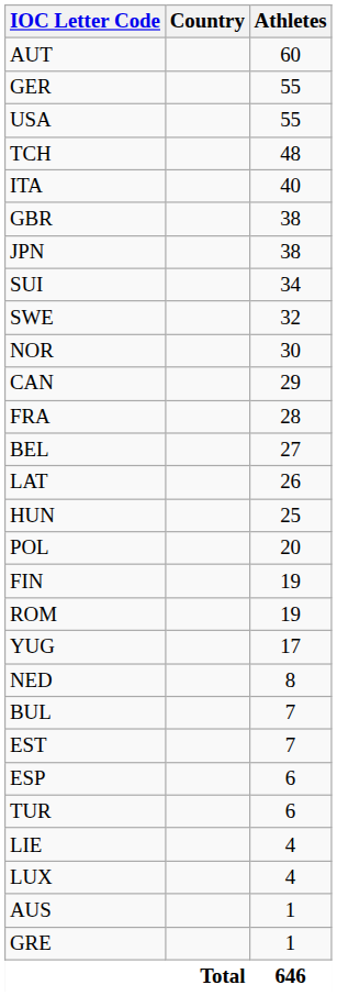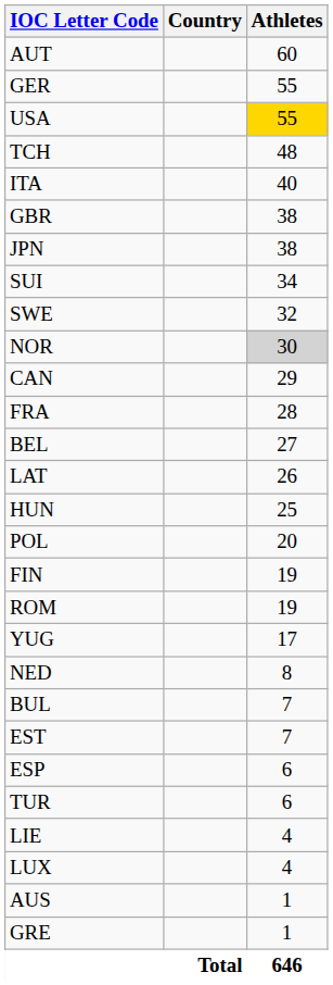USA | Athletes: no background -> gold background
NOR | Athletes: no background -> lightgrey background
